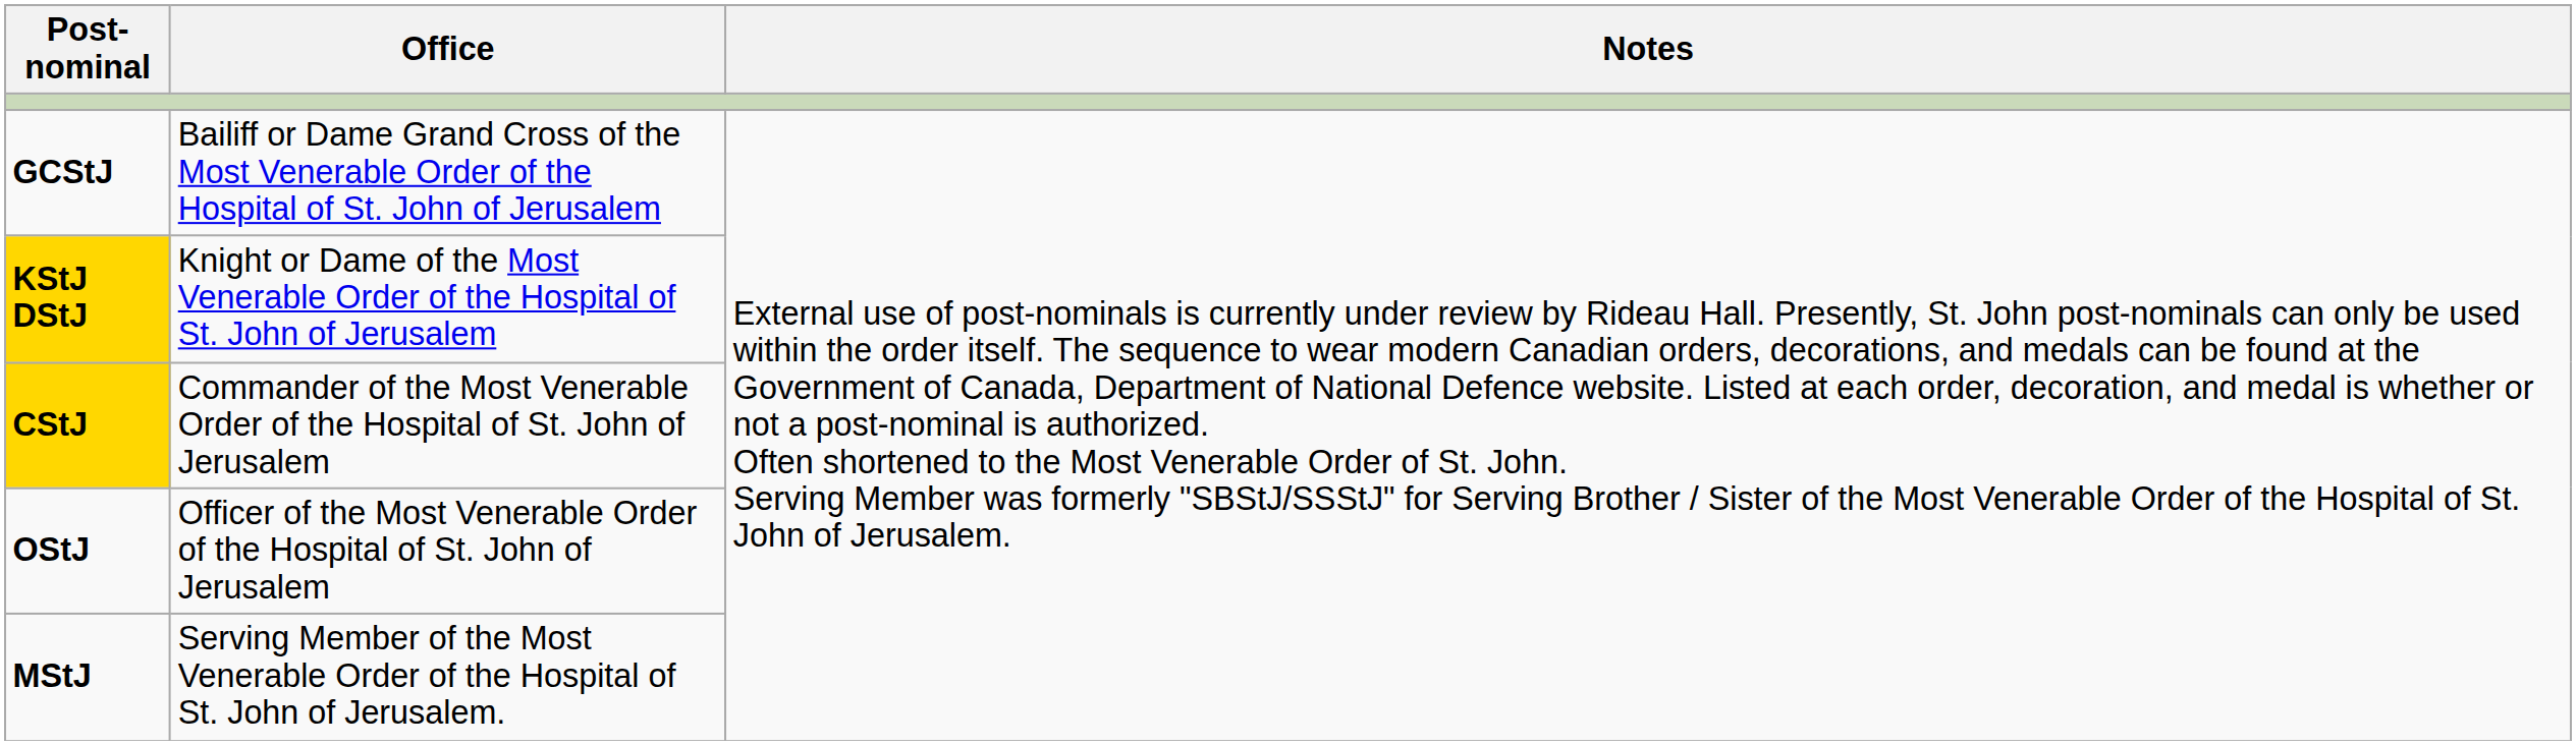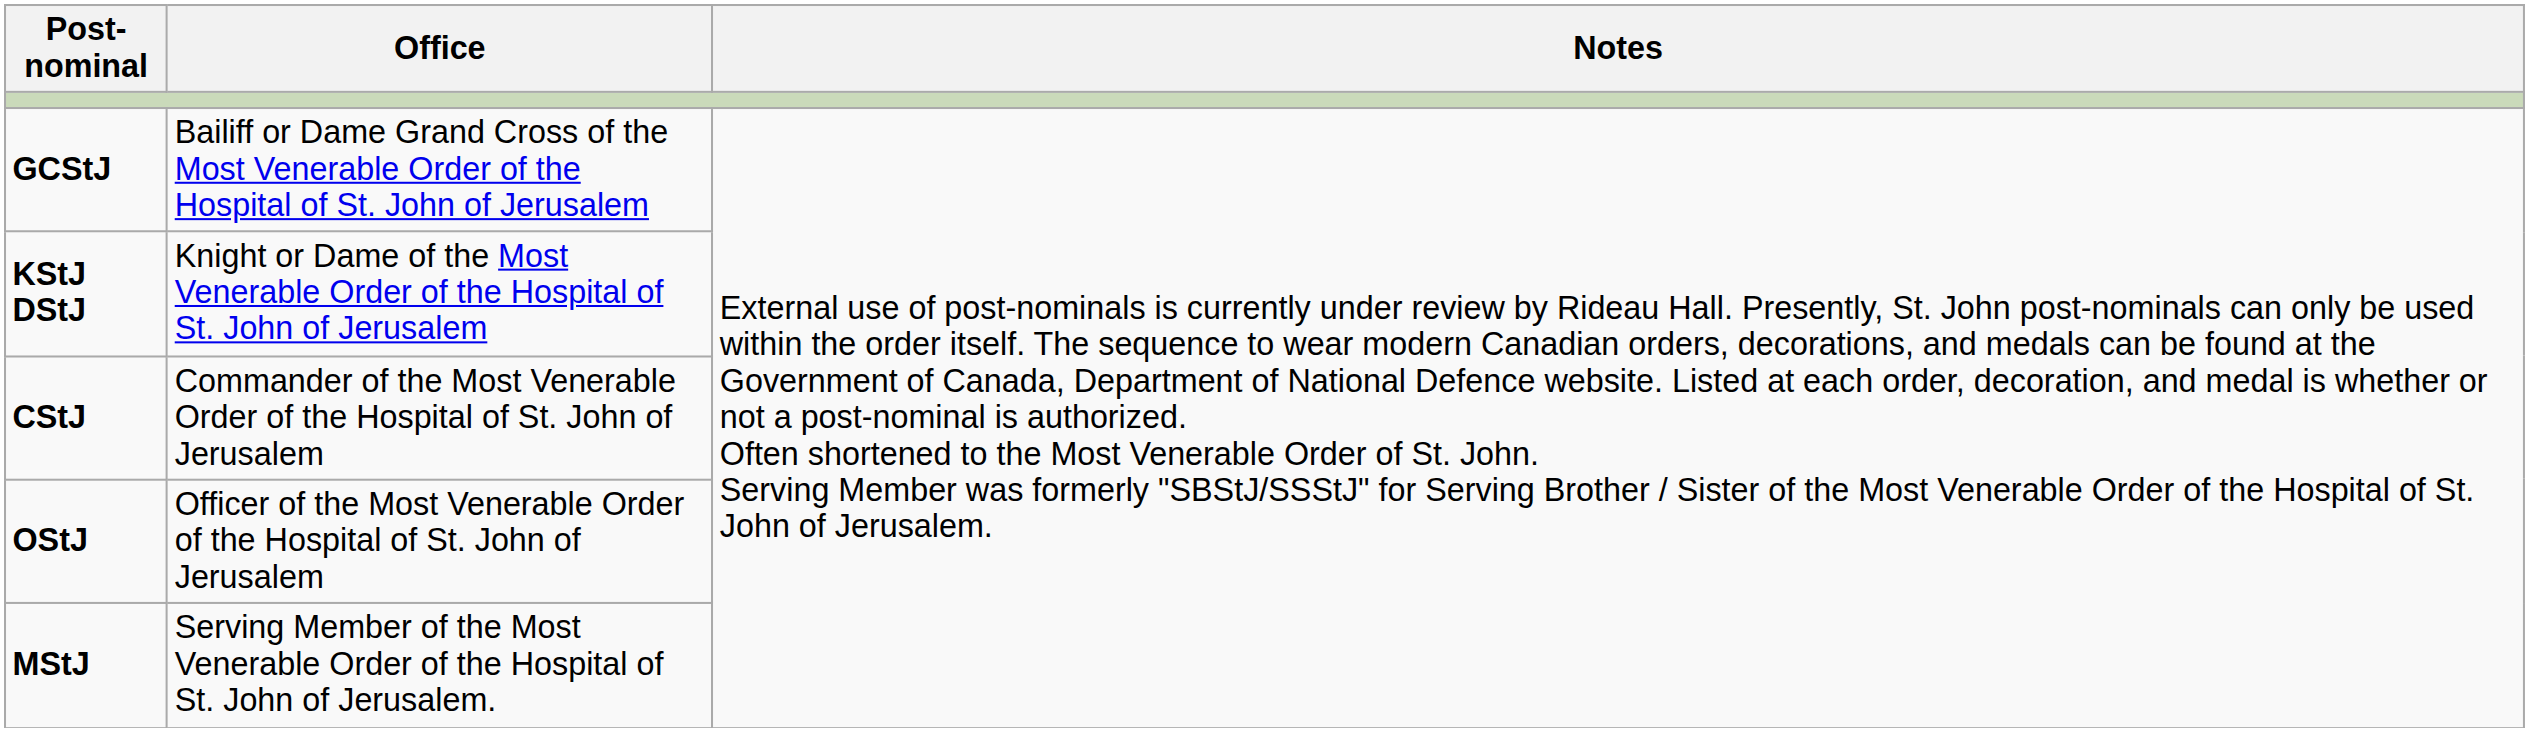KStJ DStJ | Post-nominal: gold background -> no background
CStJ | Post-nominal: gold background -> no background
